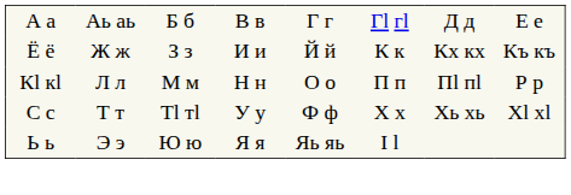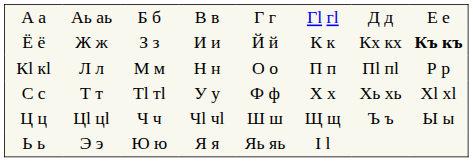Ё ё | column 8: normal -> bold
+ row: Ц ц | Цӏ цӏ | Ч ч | Чӏ чӏ | Ш ш | Щ щ | Ъ ъ | Ы ы
